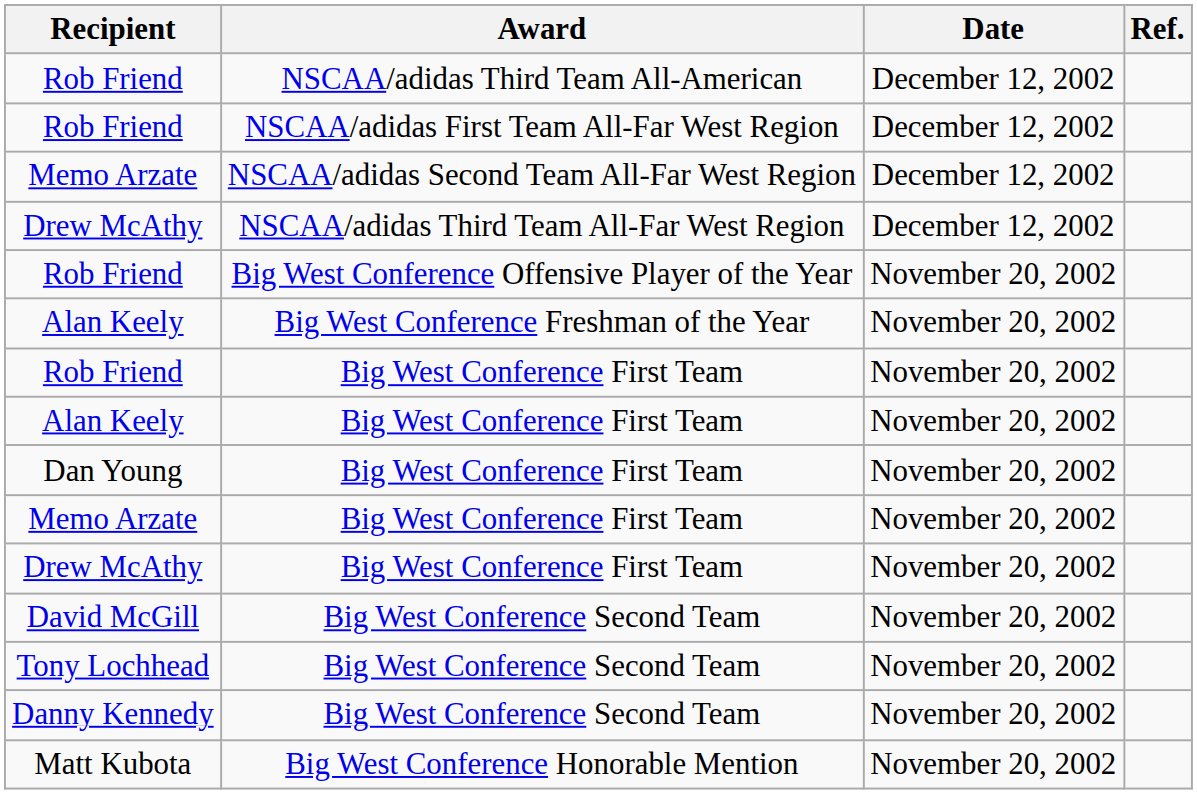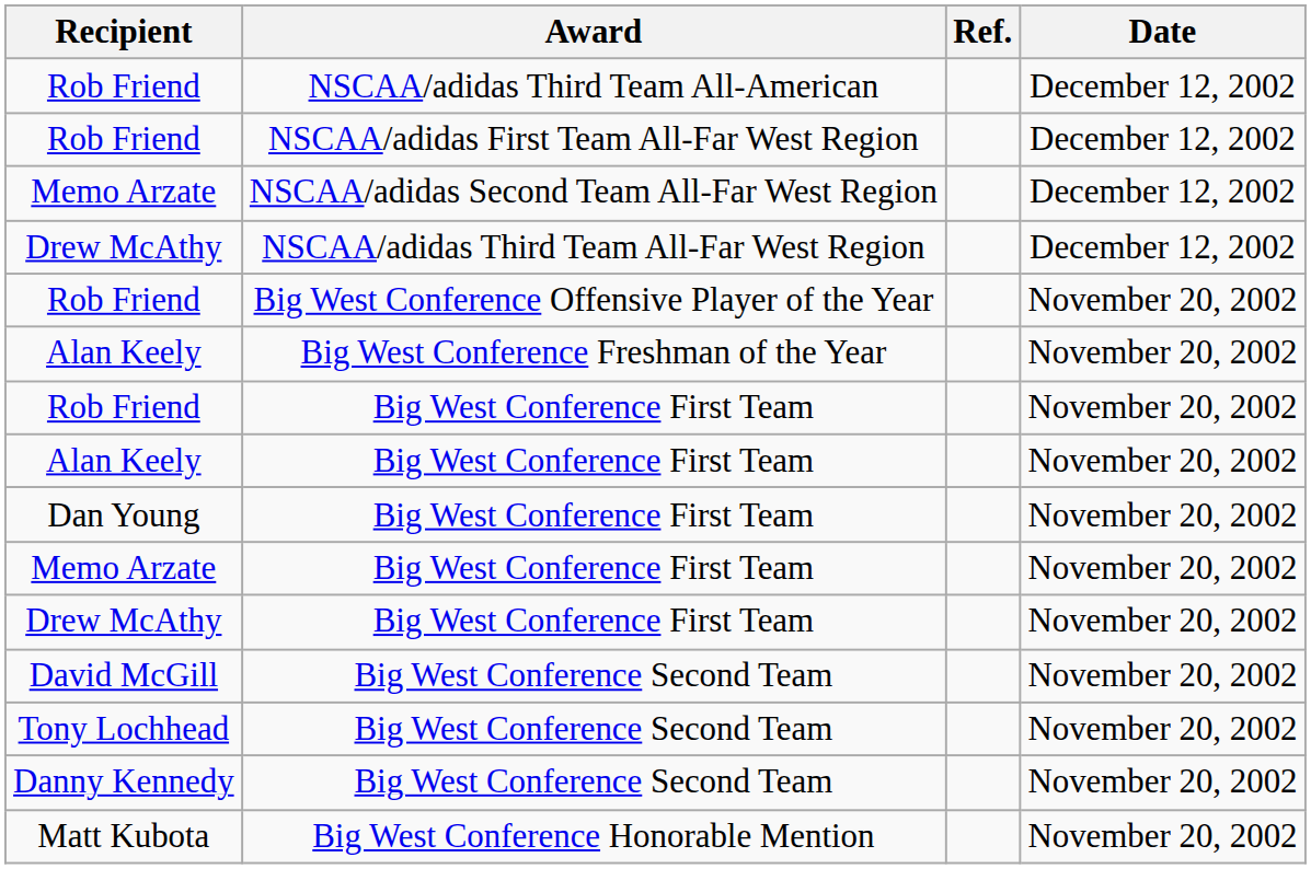columns swapped: Date <-> Ref.
